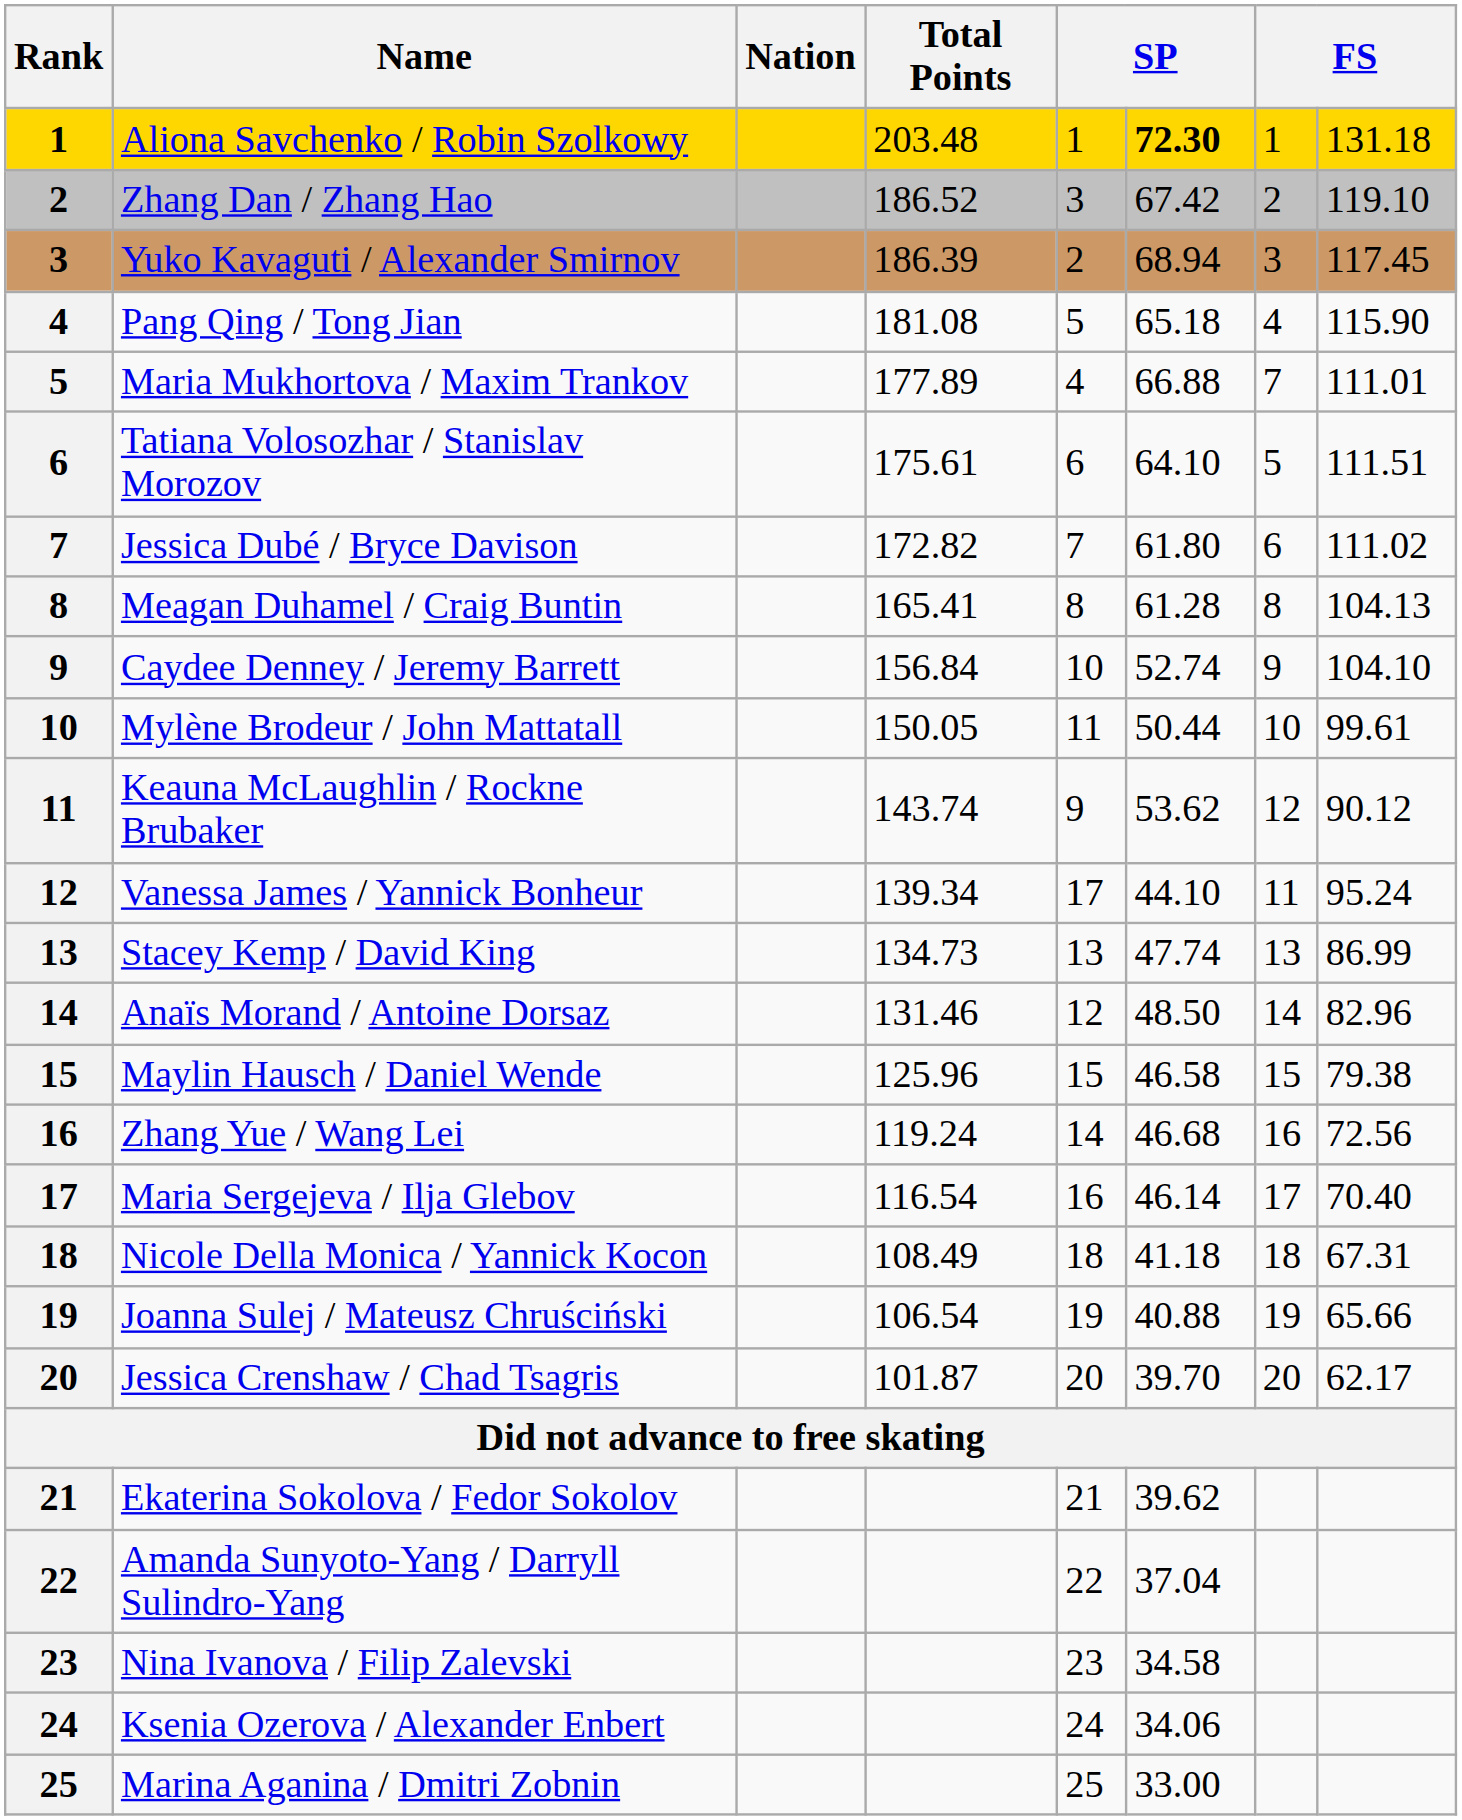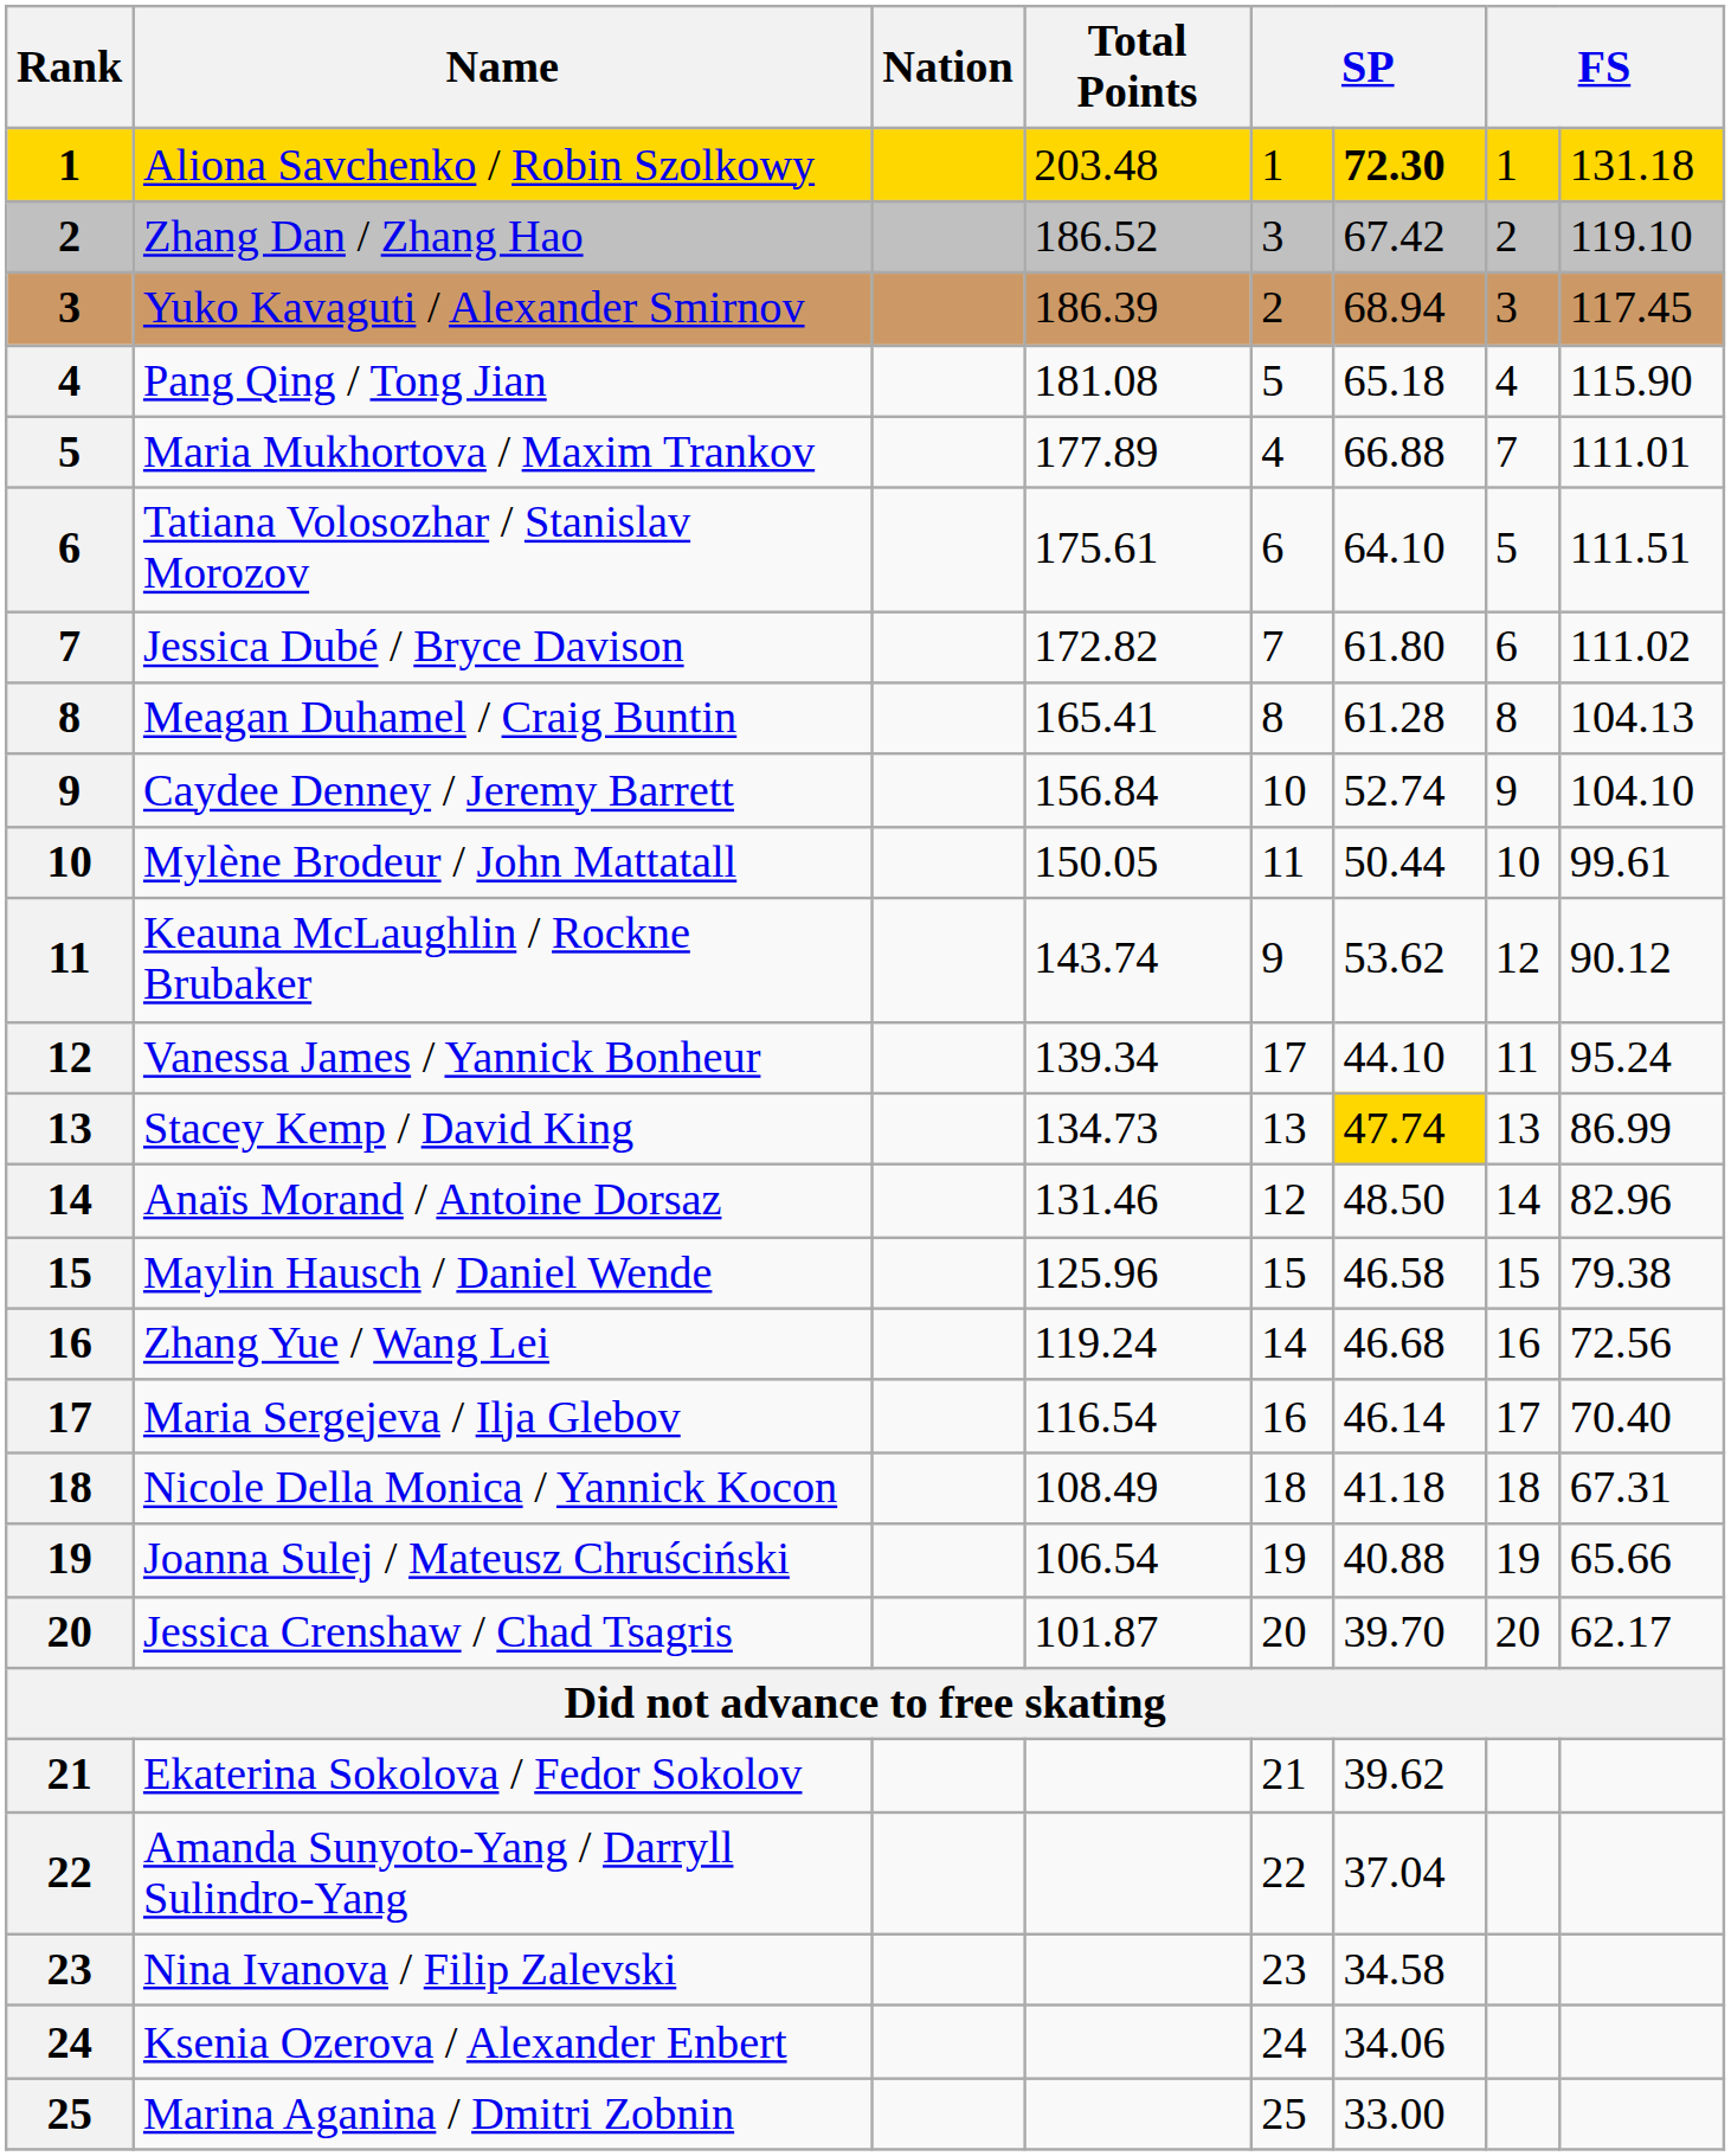Stacey Kemp / David King | column 6: no background -> gold background
